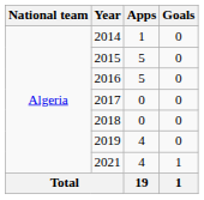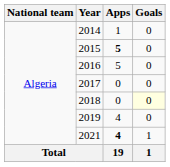2015 | Apps: normal -> bold
2018 | Goals: no background -> lightyellow background
2021 | Apps: normal -> bold
